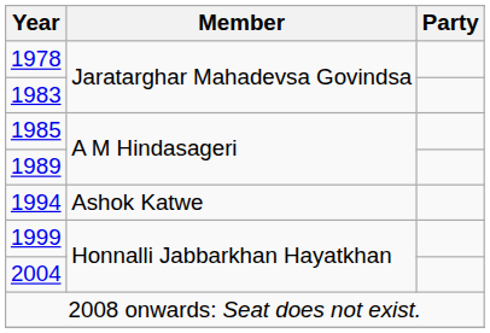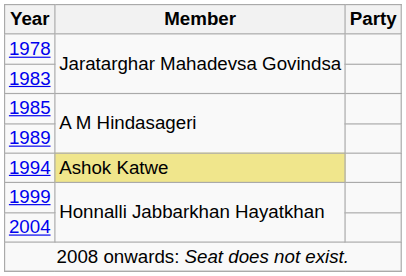1994 | Member: no background -> khaki background
